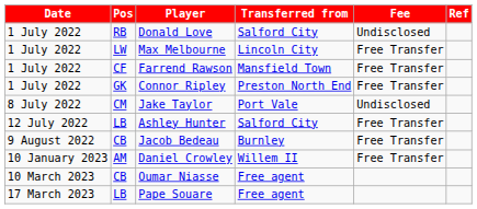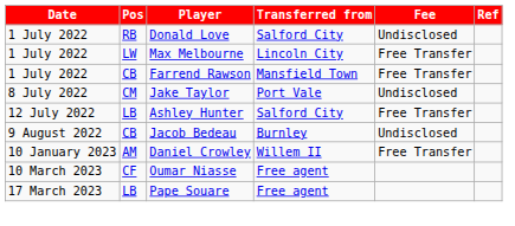Farrend Rawson | Pos: CF -> CB
- row: 1 July 2022 | GK | Connor Ripley | Preston North End | Free Transfer
Jacob Bedeau | Fee: Free Transfer -> Undisclosed
Oumar Niasse | Pos: CB -> CF
